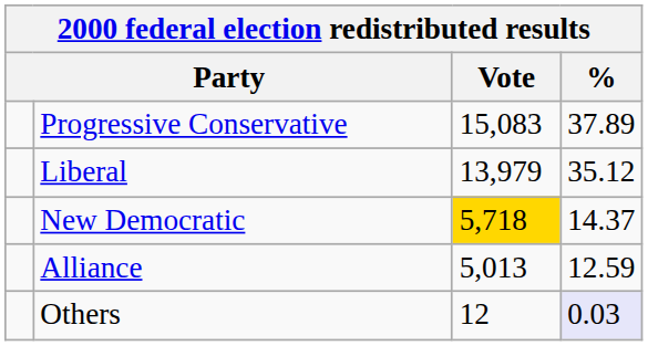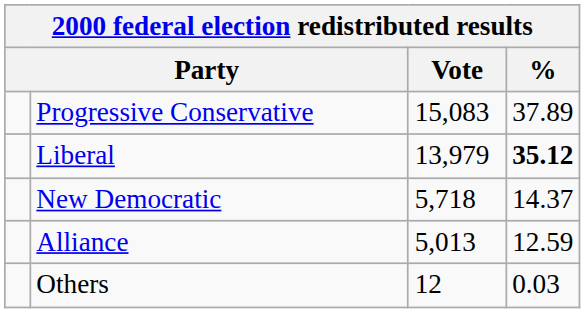Liberal | %: normal -> bold
New Democratic | Vote: gold background -> no background
Others | %: lavender background -> no background
